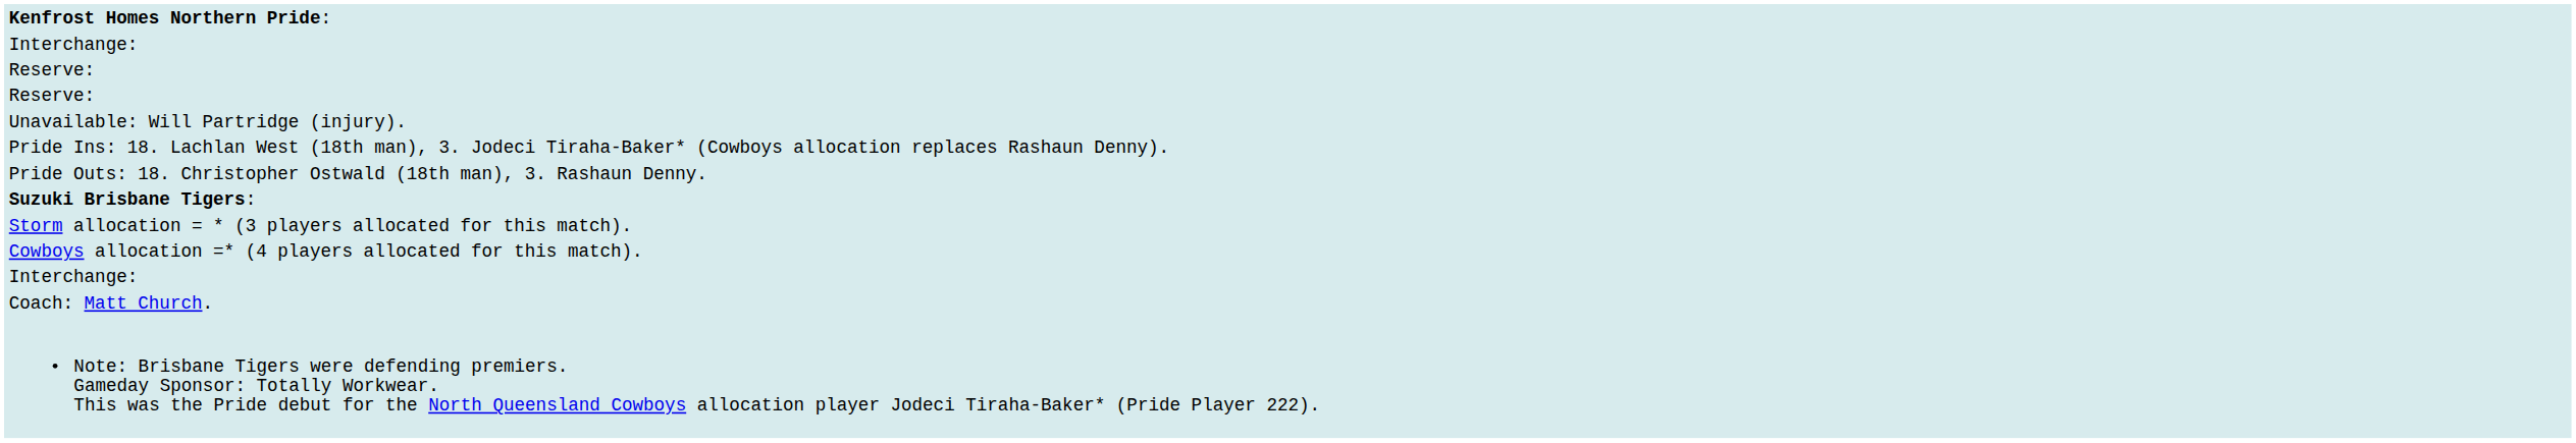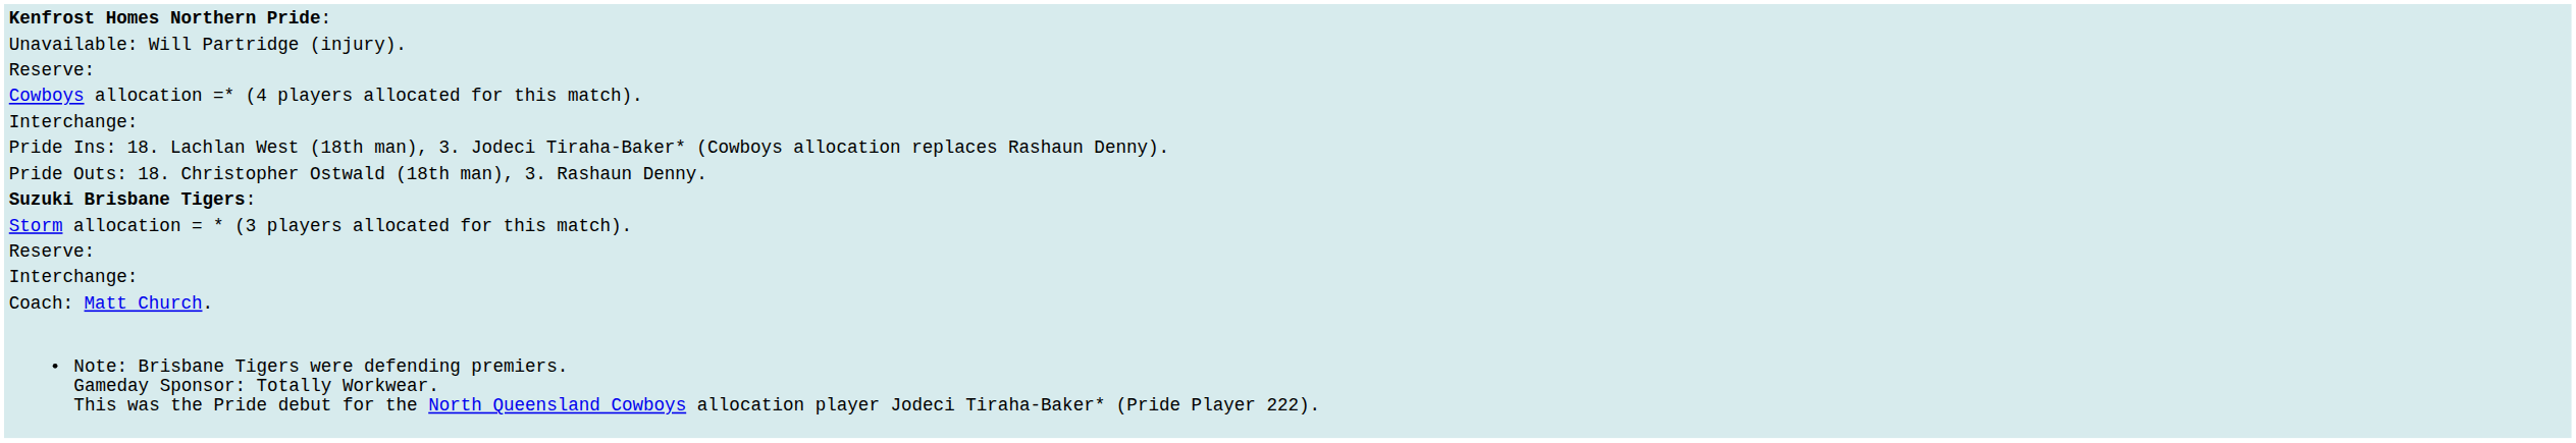row 2 | column 1: Interchange: -> Unavailable: Will Partridge (injury).
row 4 | column 1: Reserve: -> Cowboys allocation =* (4 players allocated for this match).
row 5 | column 1: Unavailable: Will Partridge (injury). -> Interchange:
row 10 | column 1: Cowboys allocation =* (4 players allocated for this match). -> Reserve:
